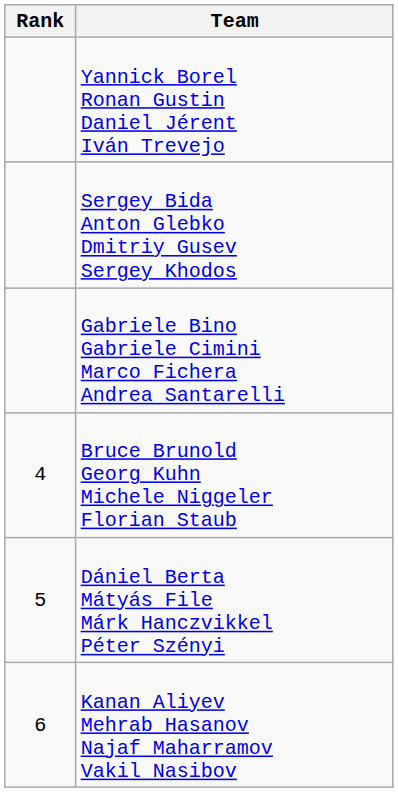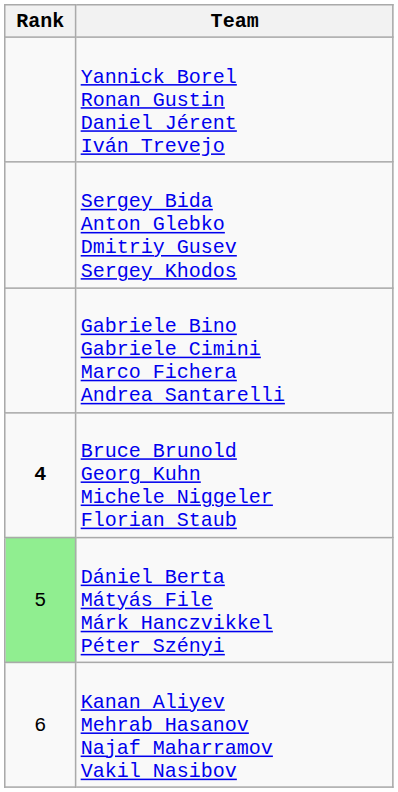Bruce Brunold Georg Kuhn Michele Niggeler Florian Staub | Rank: normal -> bold
Dániel Berta Mátyás File Márk Hanczvikkel Péter Szényi | Rank: no background -> lightgreen background
